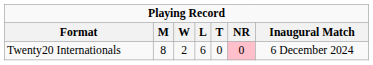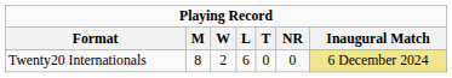Twenty20 Internationals | NR: pink background -> no background
Twenty20 Internationals | Inaugural Match: no background -> khaki background
